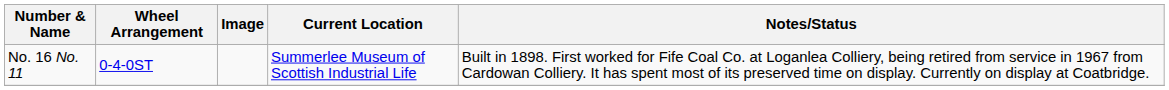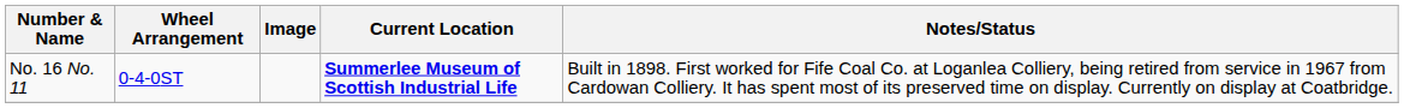No. 16 No. 11 | Current Location: normal -> bold
